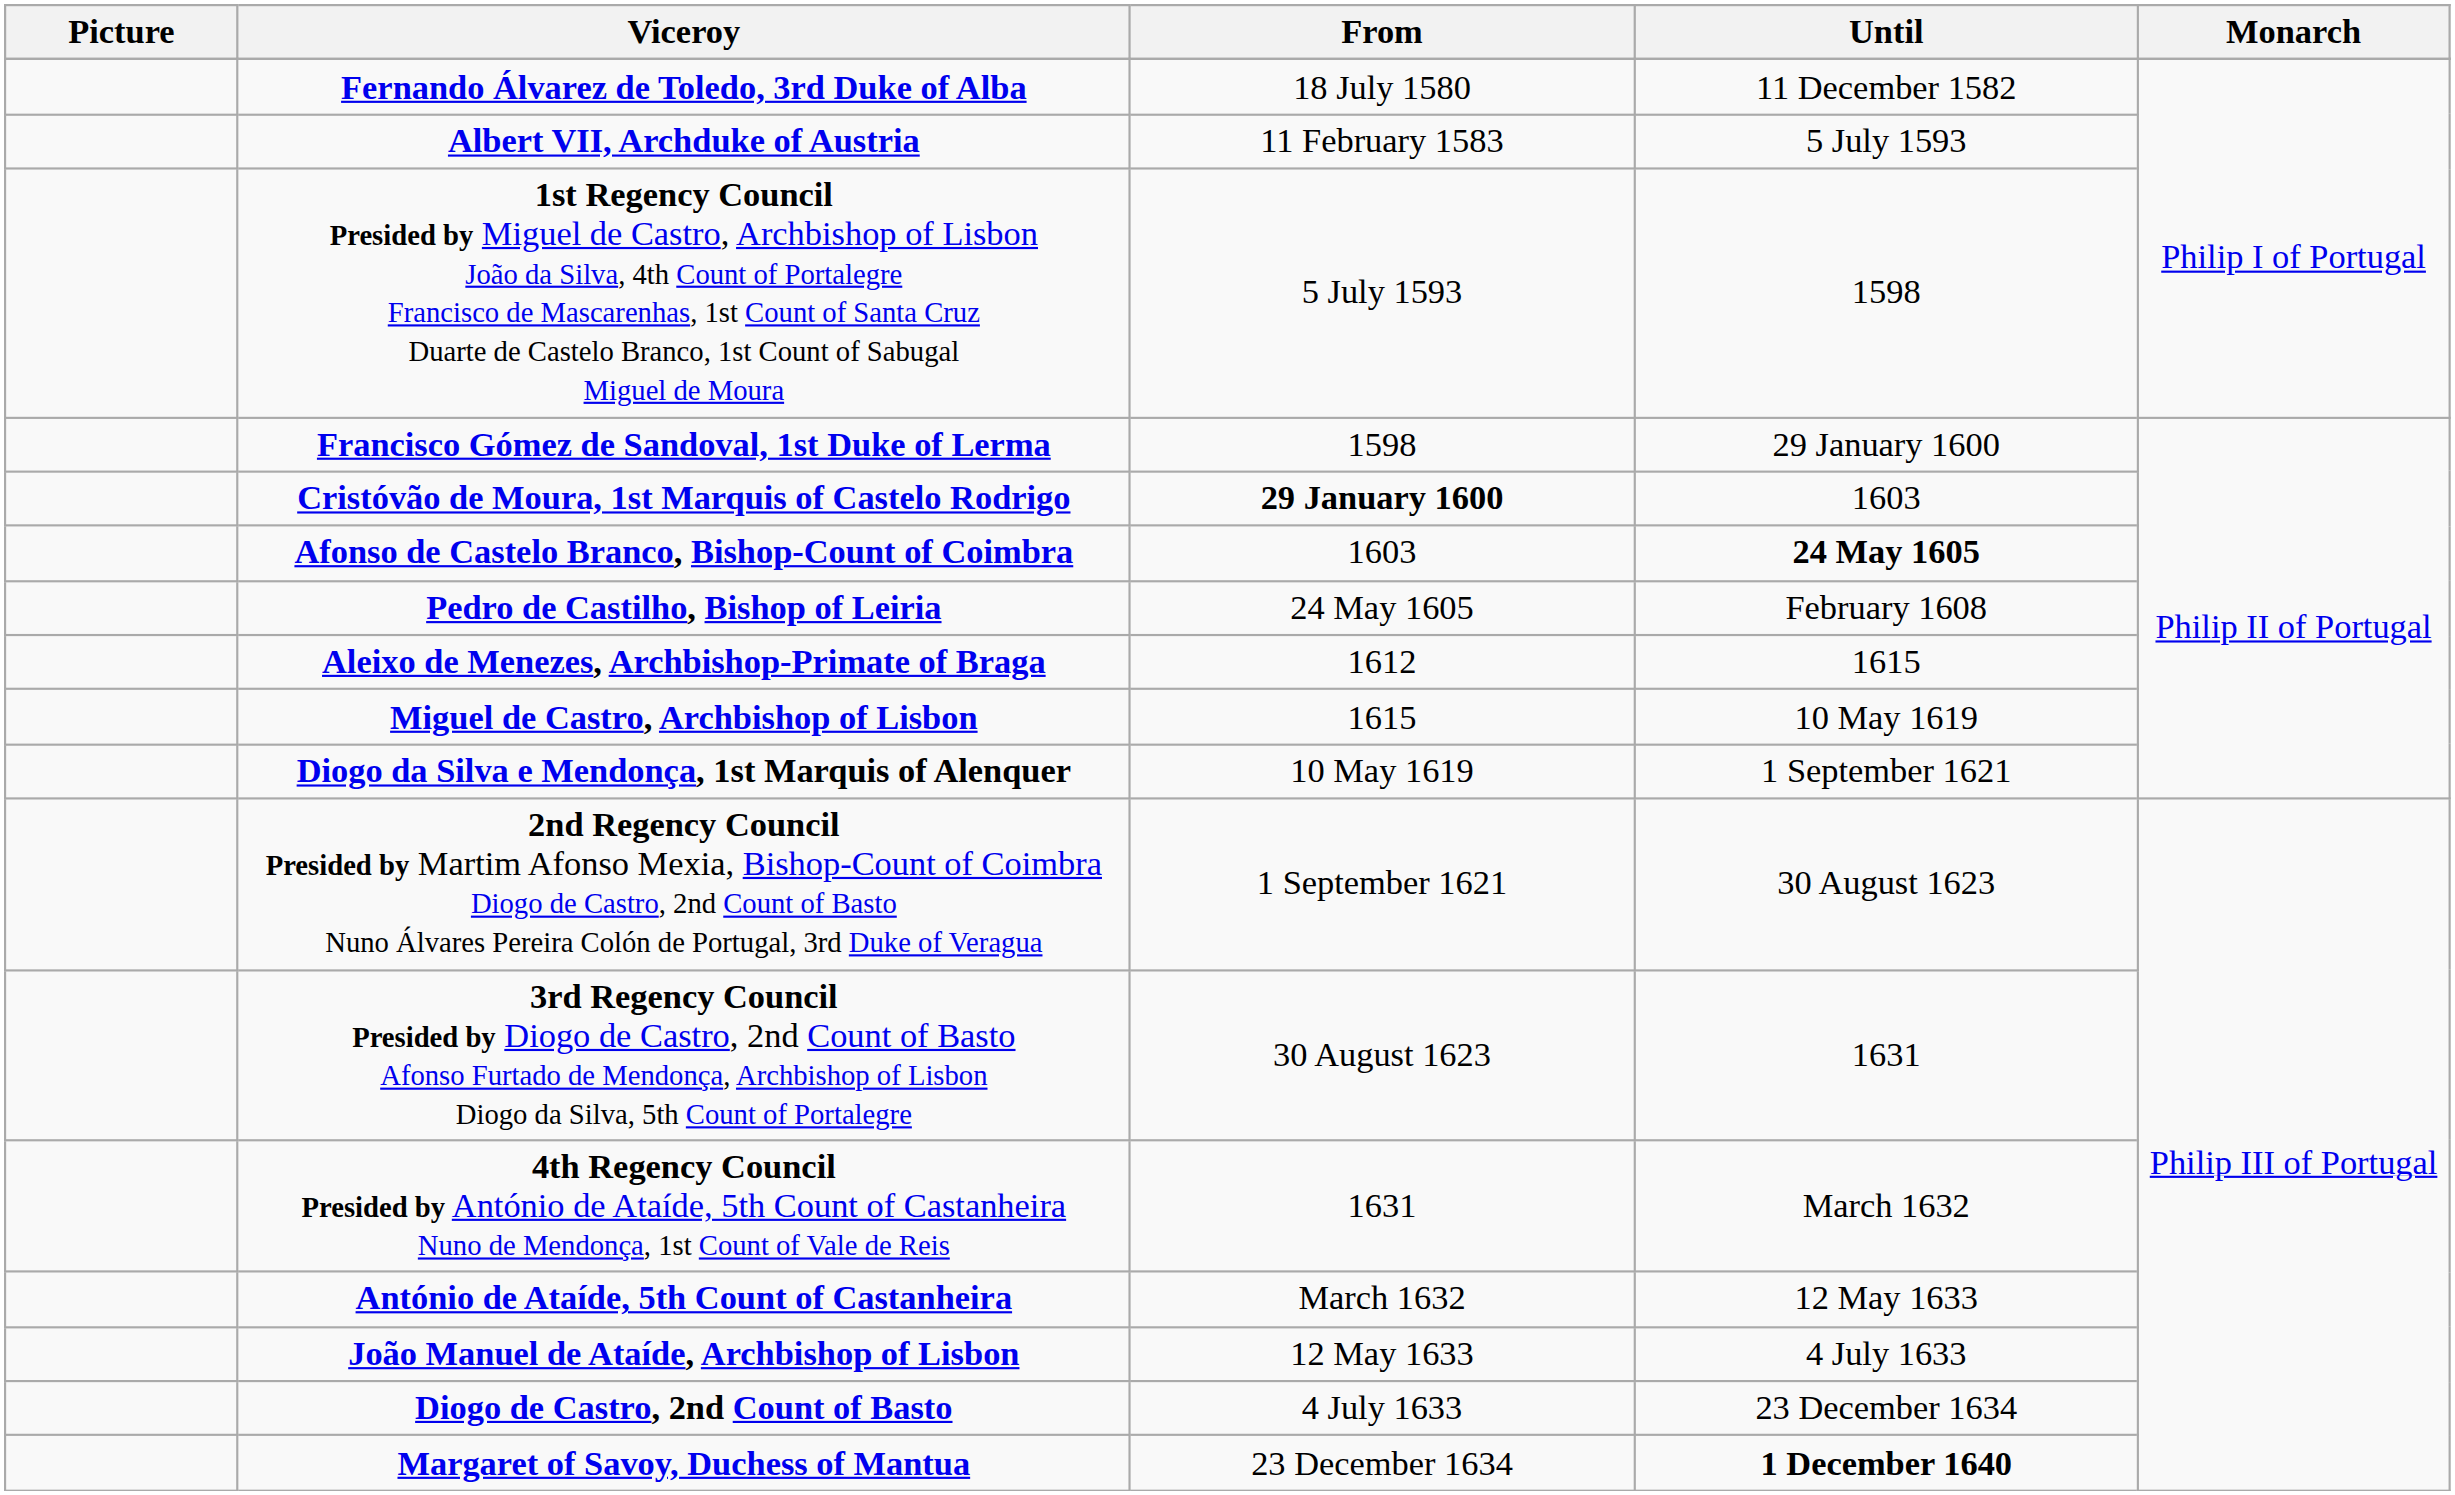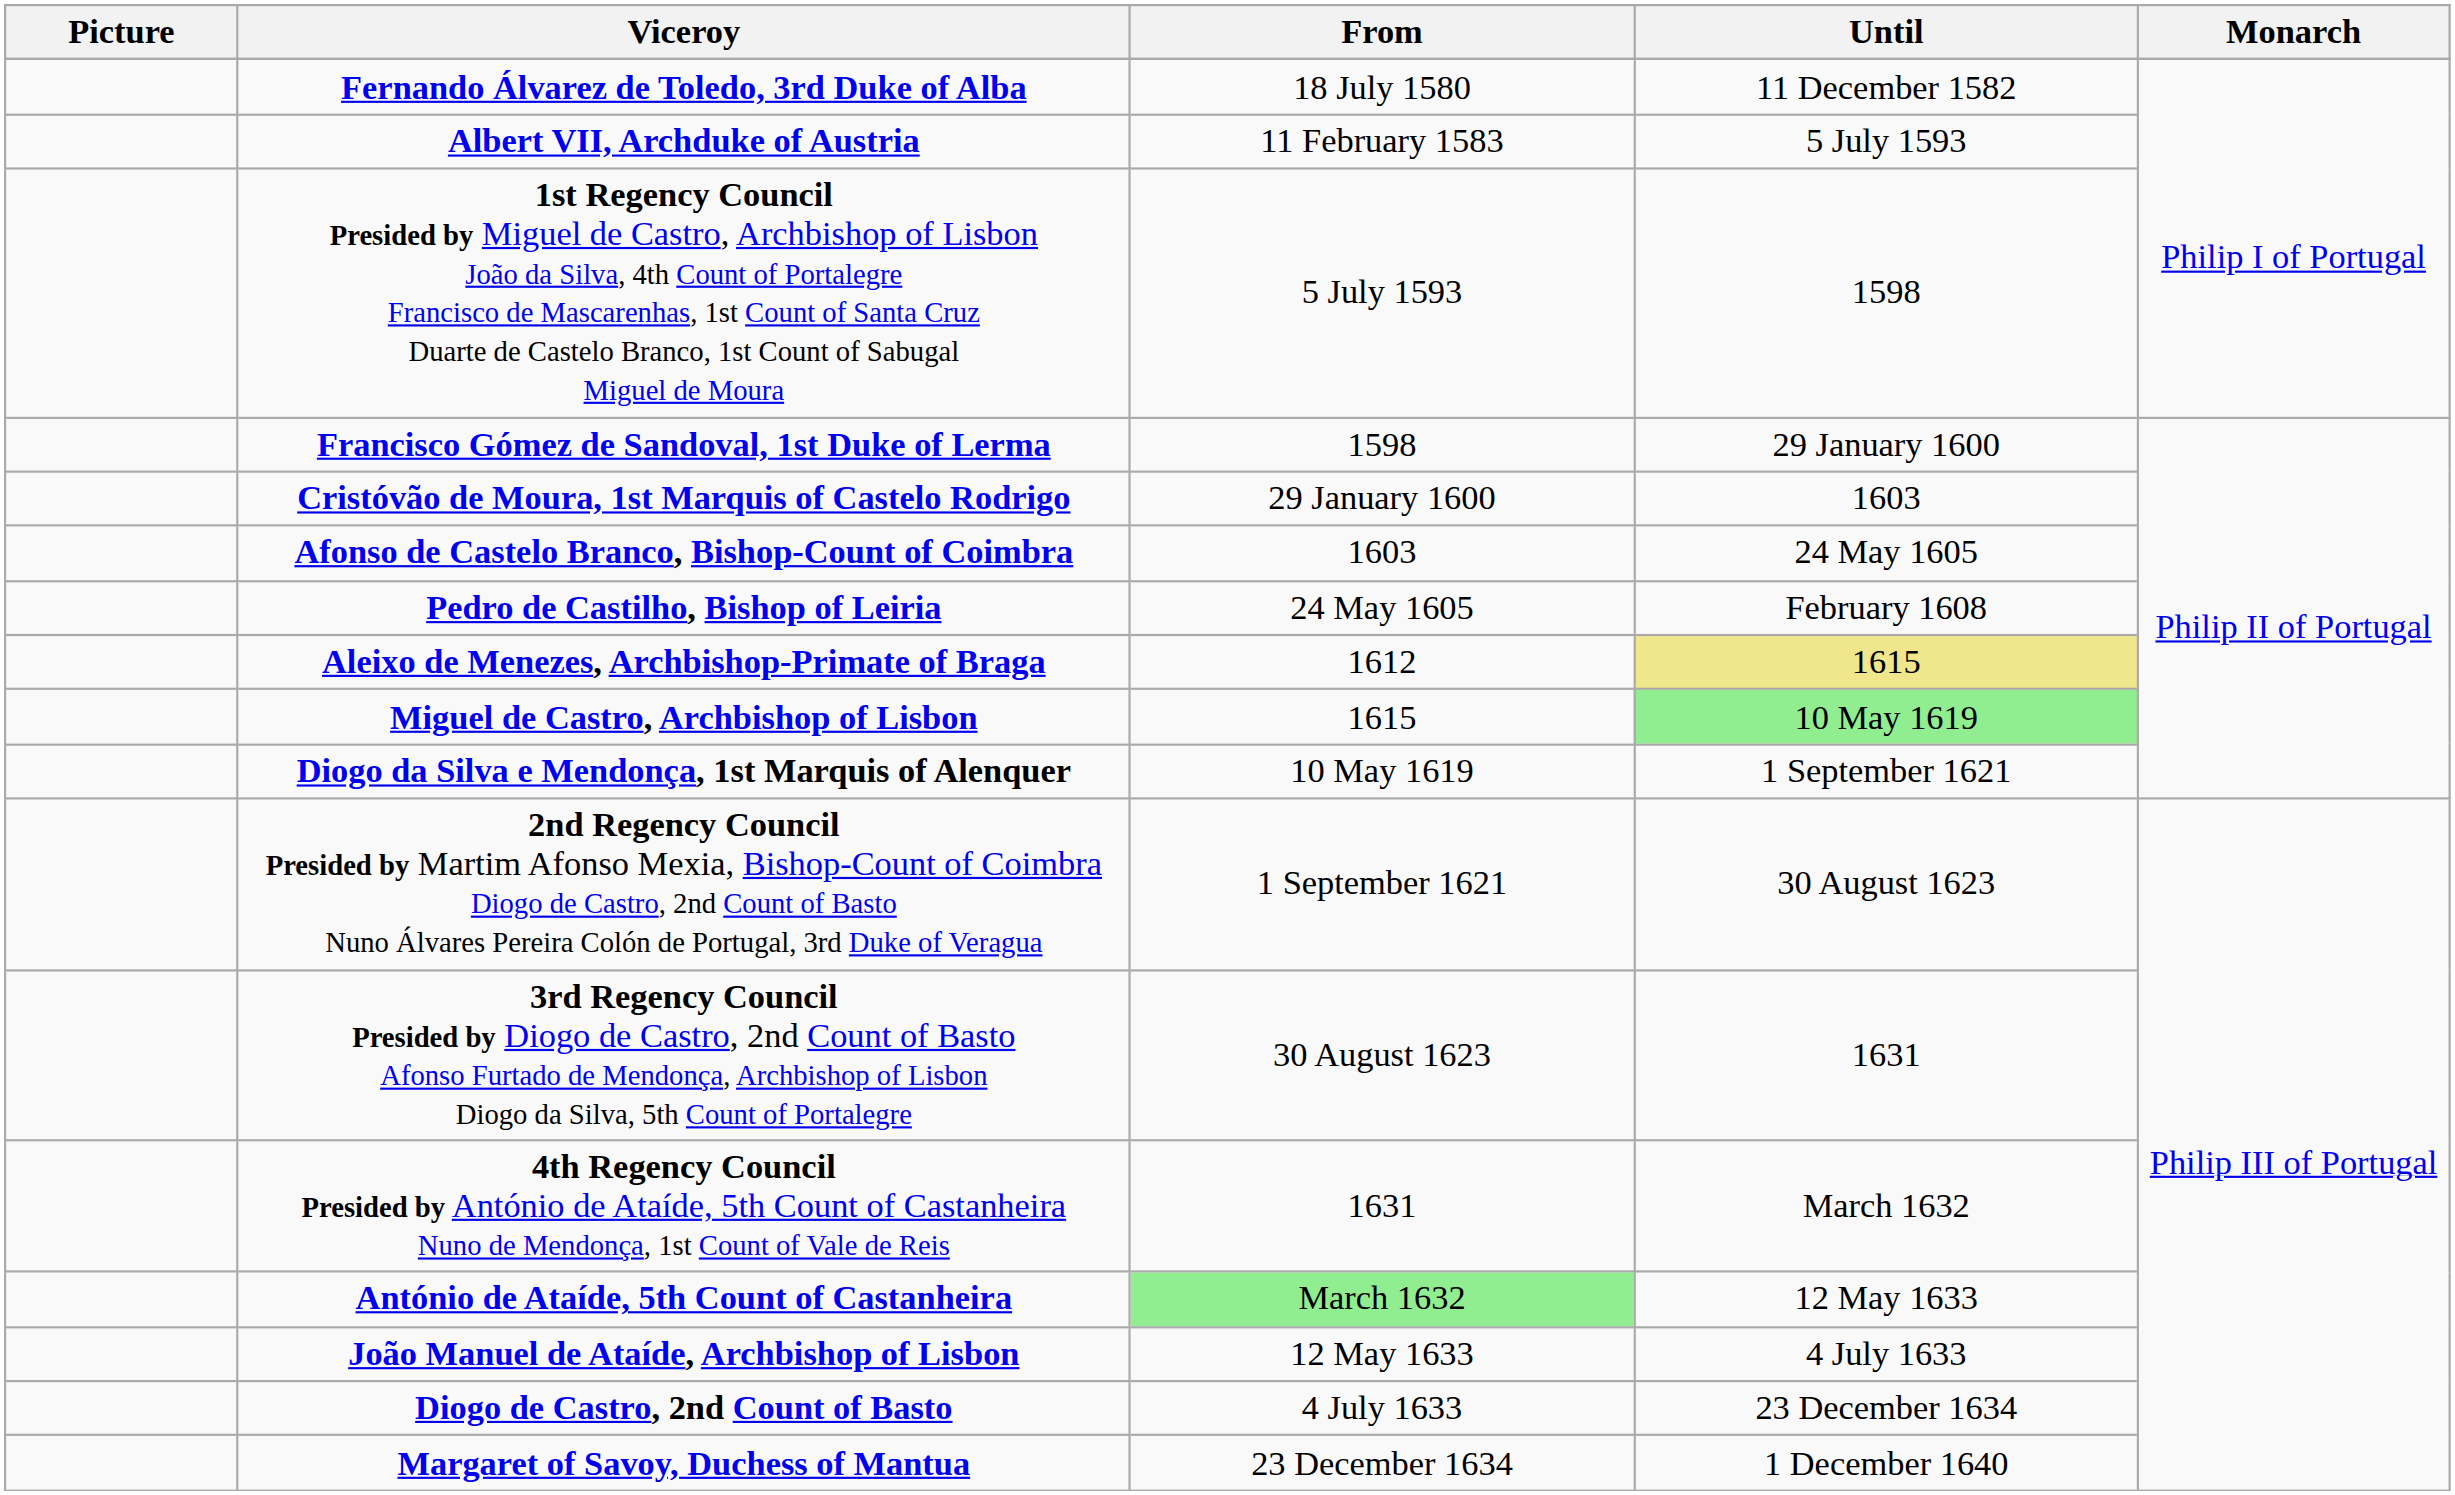Cristóvão de Moura, 1st Marquis of Castelo Rodrigo | From: bold -> normal
Afonso de Castelo Branco, Bishop-Count of Coimbra | Until: bold -> normal
Aleixo de Menezes, Archbishop-Primate of Braga | Until: no background -> khaki background
Miguel de Castro, Archbishop of Lisbon | Until: no background -> lightgreen background
António de Ataíde, 5th Count of Castanheira | From: no background -> lightgreen background
Margaret of Savoy, Duchess of Mantua | Until: bold -> normal
